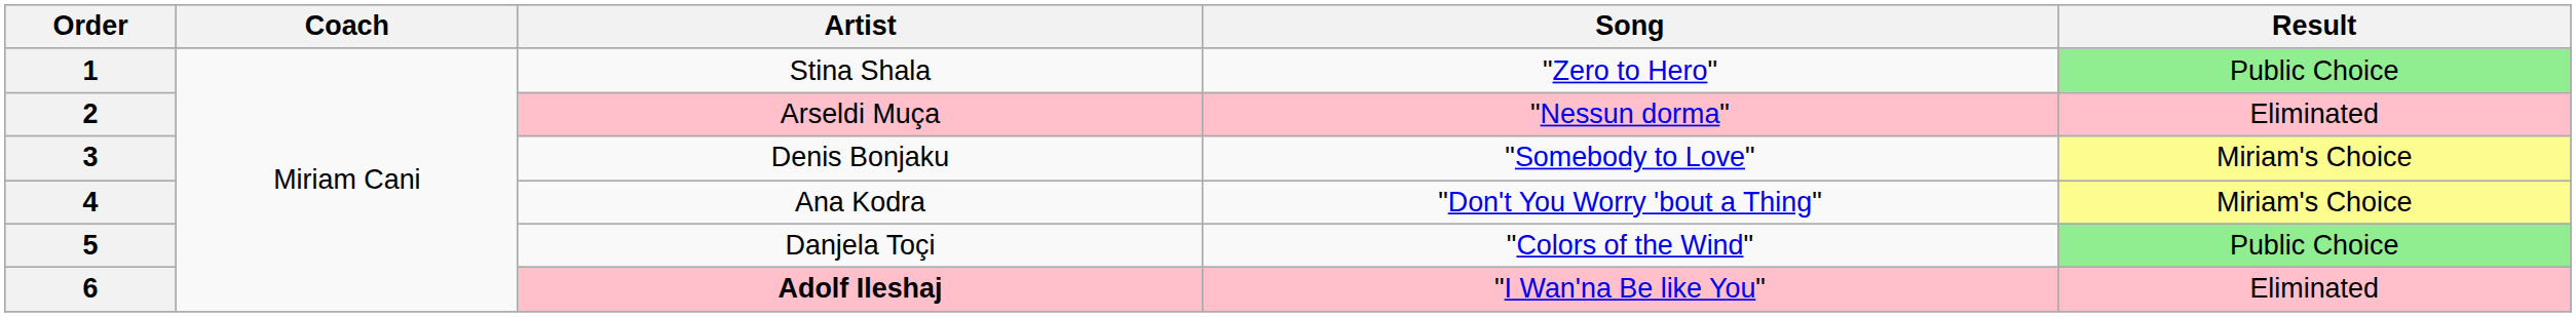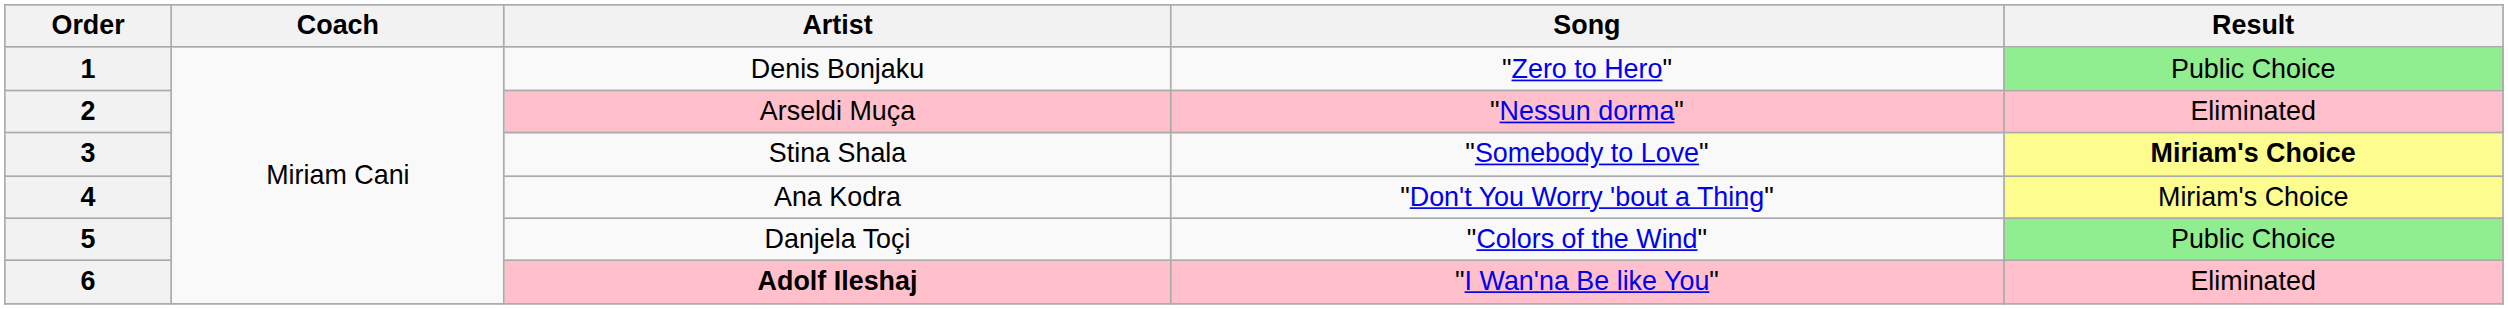1 | Artist: Stina Shala -> Denis Bonjaku
3 | Artist: Denis Bonjaku -> Stina Shala
3 | Result: normal -> bold
